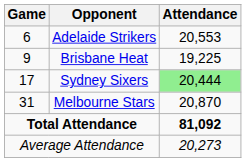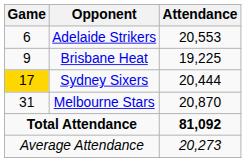Sydney Sixers | Game: no background -> gold background
Sydney Sixers | Attendance: lightgreen background -> no background
